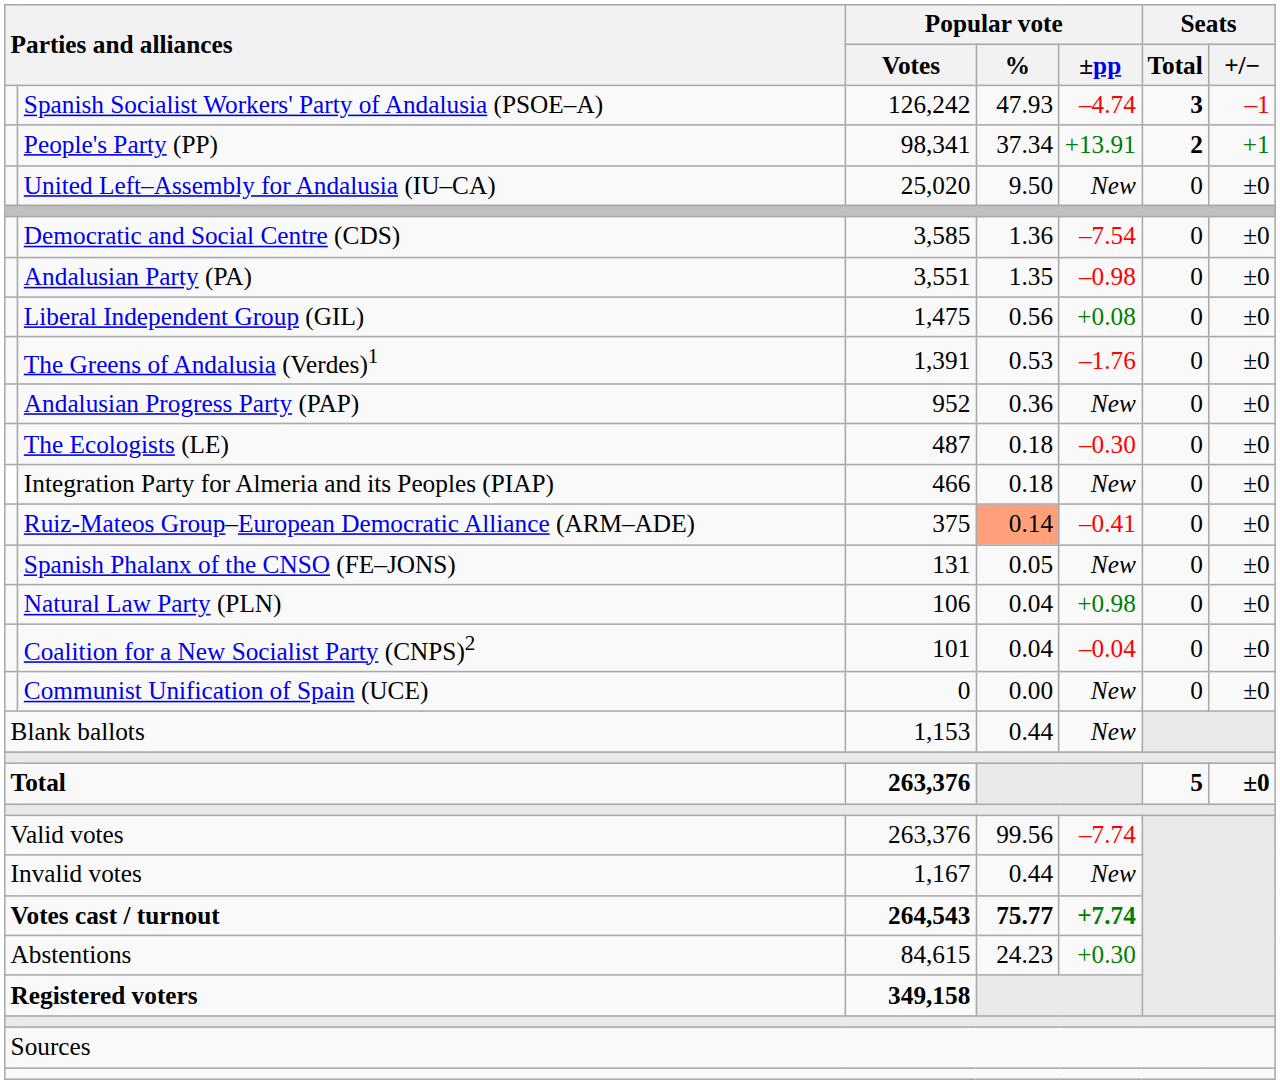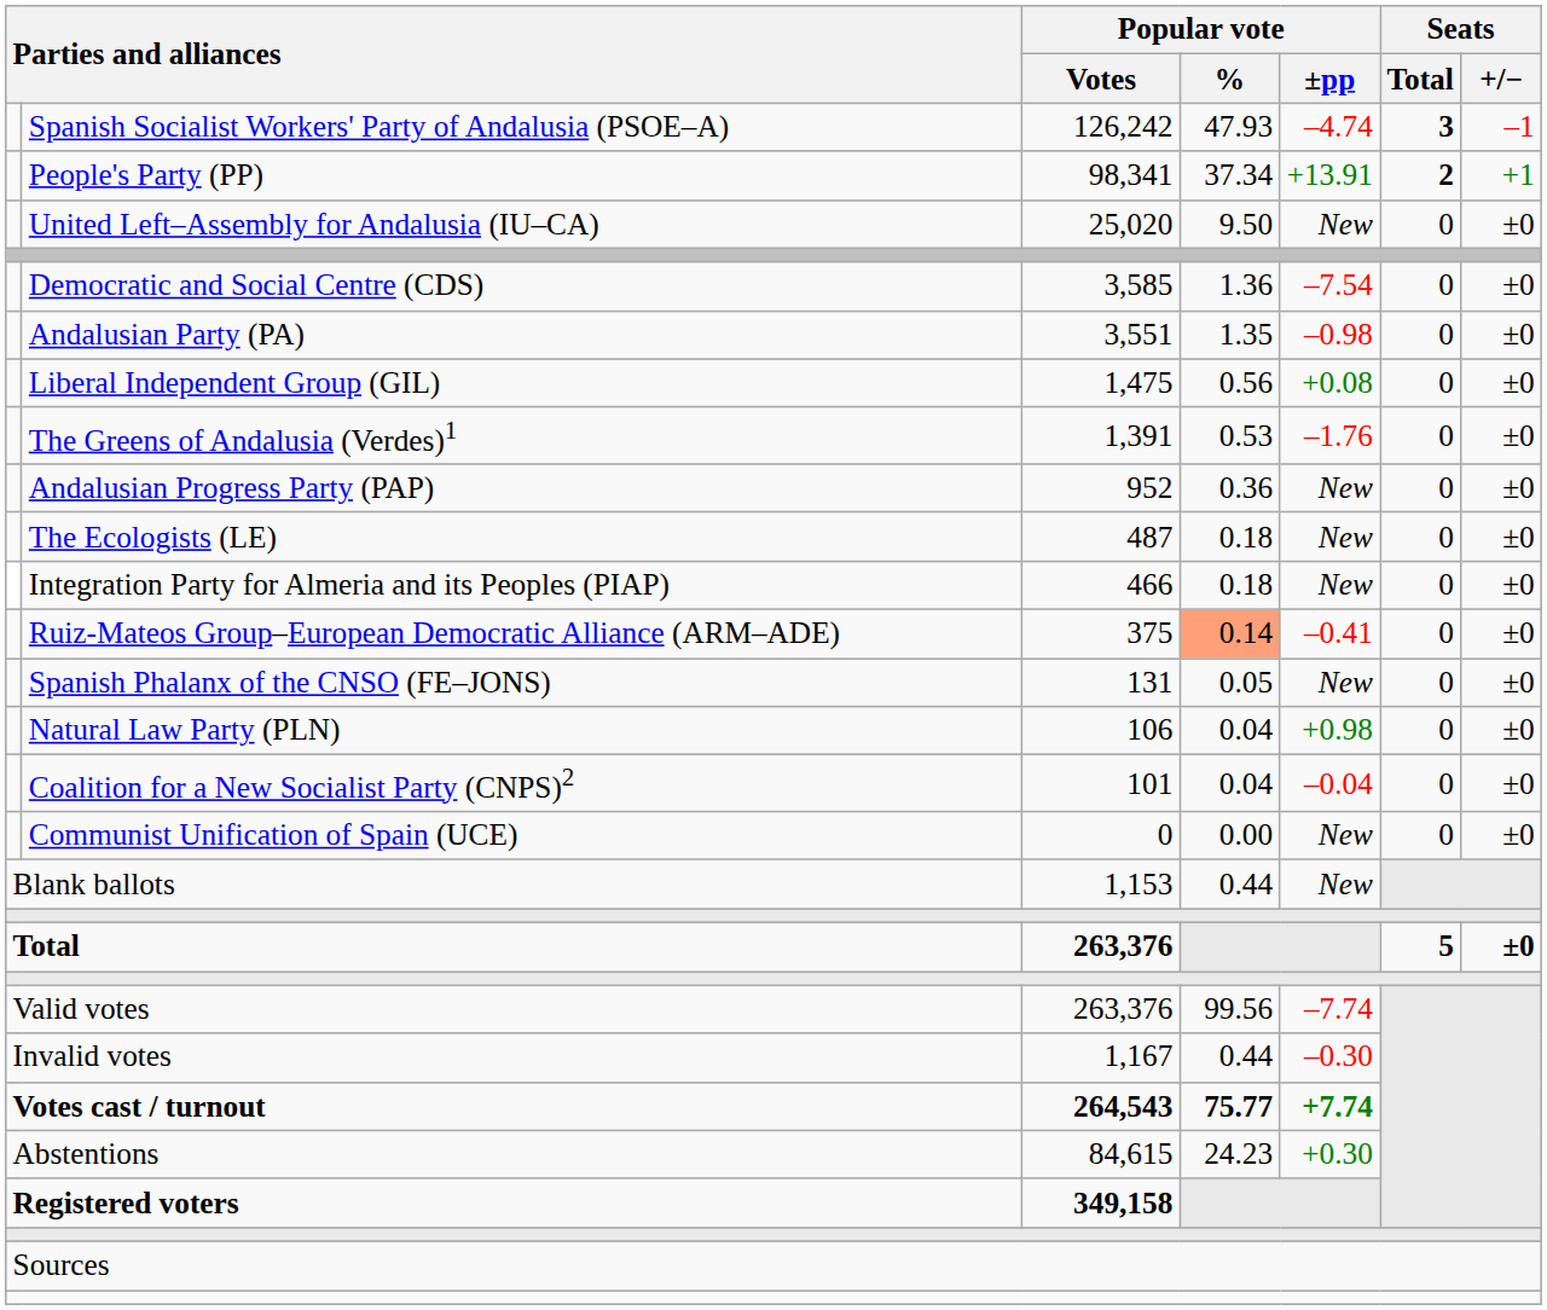The Ecologists (LE) | Popular vote / ±pp: –0.30 -> New
Invalid votes | Popular vote / ±pp: New -> –0.30
